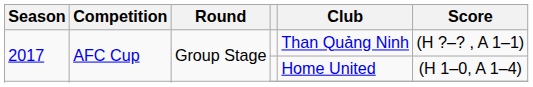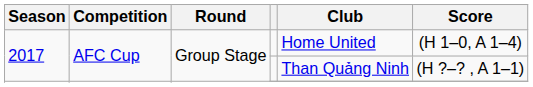row 2 | Club: Than Quảng Ninh -> Home United
row 2 | Score: (H ?–? , A 1–1) -> (H 1–0, A 1–4)
row 3 | Club: Home United -> Than Quảng Ninh
row 3 | Score: (H 1–0, A 1–4) -> (H ?–? , A 1–1)
